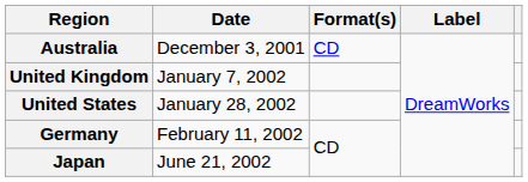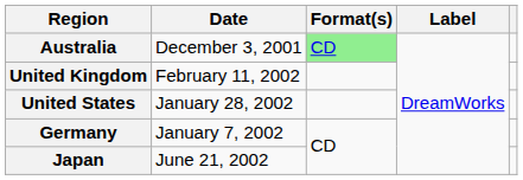Australia | Format(s): no background -> lightgreen background
United Kingdom | Date: January 7, 2002 -> February 11, 2002
Germany | Date: February 11, 2002 -> January 7, 2002
